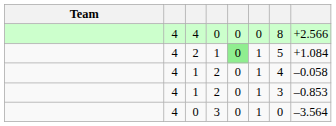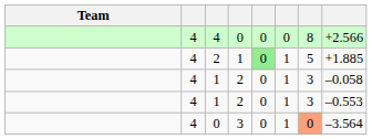row 3 | column 8: +1.084 -> +1.885
row 4 | column 7: 4 -> 3
row 5 | column 8: –0.853 -> –0.553
row 6 | column 7: no background -> lightsalmon background
